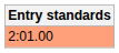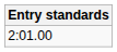row 2 | column 1: lightsalmon background -> no background
